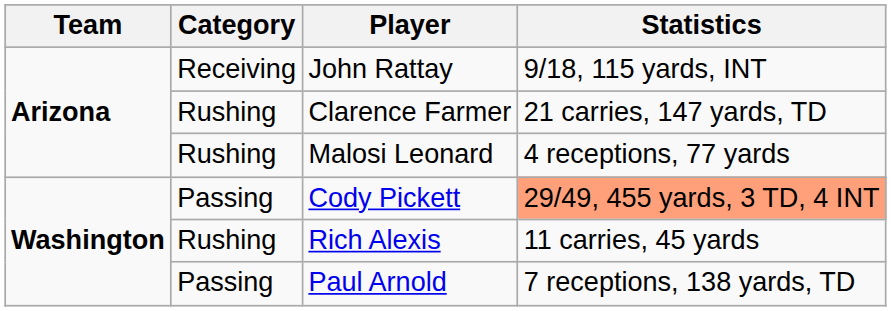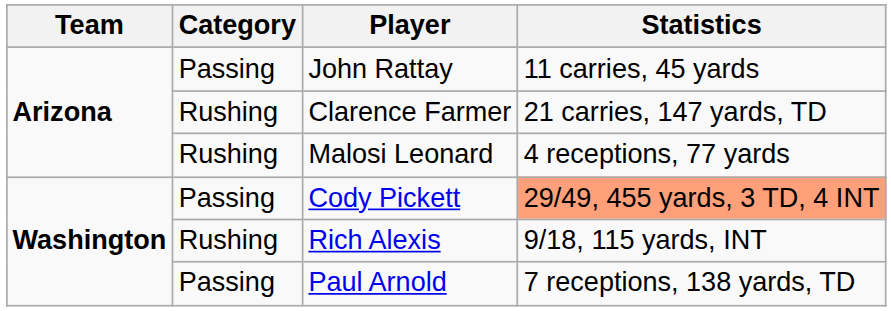John Rattay | Category: Receiving -> Passing
John Rattay | Statistics: 9/18, 115 yards, INT -> 11 carries, 45 yards
Rich Alexis | Statistics: 11 carries, 45 yards -> 9/18, 115 yards, INT
